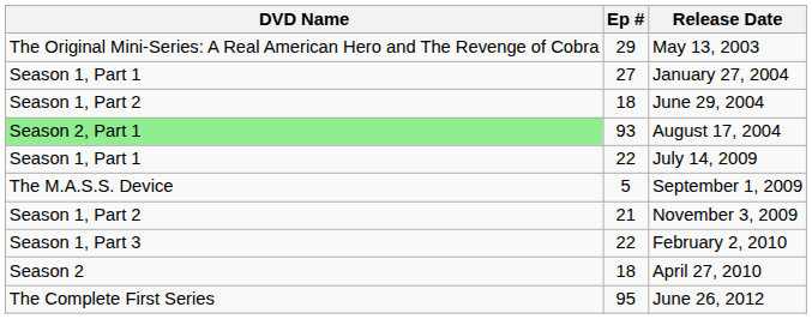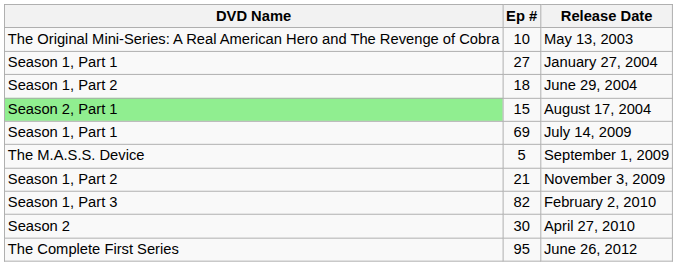May 13, 2003 | Ep #: 29 -> 10
August 17, 2004 | Ep #: 93 -> 15
July 14, 2009 | Ep #: 22 -> 69
February 2, 2010 | Ep #: 22 -> 82
April 27, 2010 | Ep #: 18 -> 30
